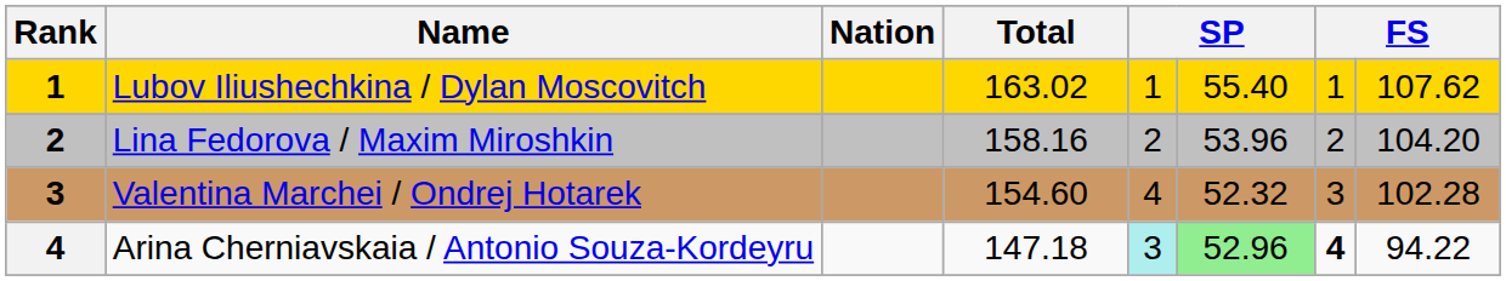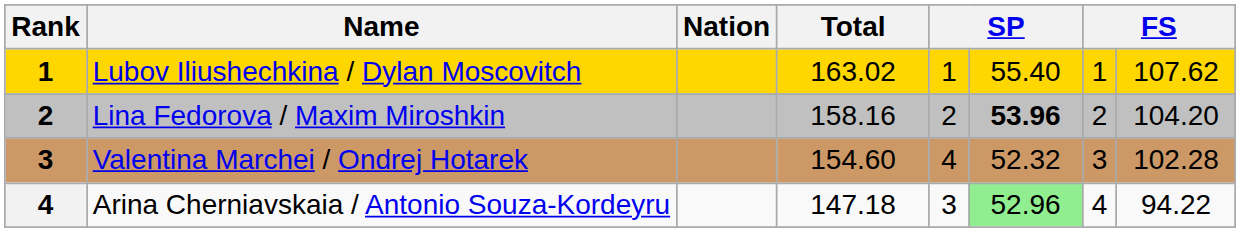Lina Fedorova / Maxim Miroshkin | column 6: normal -> bold
Arina Cherniavskaia / Antonio Souza-Kordeyru | column 5: paleturquoise background -> no background
Arina Cherniavskaia / Antonio Souza-Kordeyru | column 7: bold -> normal
